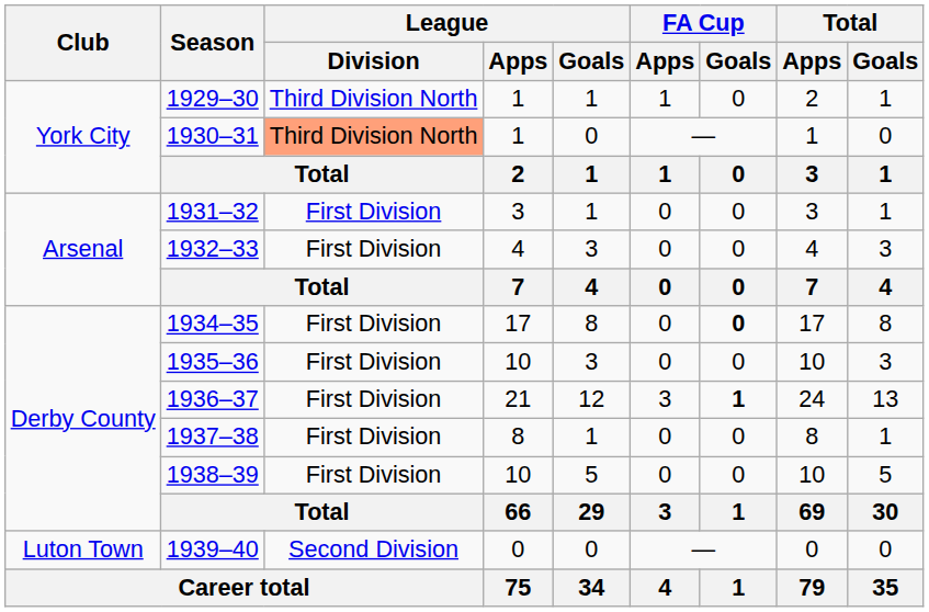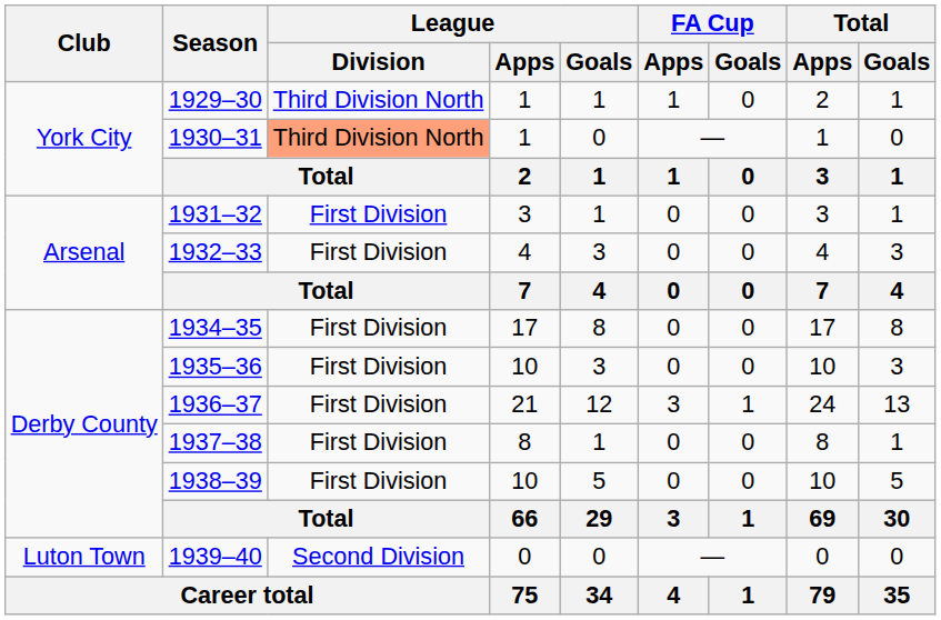1934–35 | FA Cup / Goals: bold -> normal
1936–37 | FA Cup / Goals: bold -> normal
